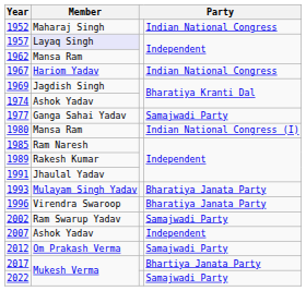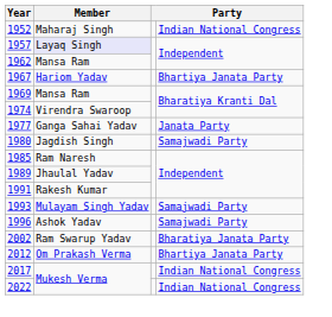1967 | column 4: Indian National Congress -> Bhartiya Janata Party
1969 | Member: Jagdish Singh -> Mansa Ram
1974 | Member: Ashok Yadav -> Virendra Swaroop
1977 | column 4: Samajwadi Party -> Janata Party
1980 | Member: Mansa Ram -> Jagdish Singh
1980 | column 4: Indian National Congress (I) -> Samajwadi Party
1989 | Member: Rakesh Kumar -> Jhaulal Yadav
1991 | Member: Jhaulal Yadav -> Rakesh Kumar
1993 | column 4: Bharatiya Janata Party -> Samajwadi Party
1996 | Member: Virendra Swaroop -> Ashok Yadav
1996 | column 4: Bharatiya Janata Party -> Samajwadi Party
2002 | column 4: Samajwadi Party -> Bharatiya Janata Party
- row: 2007 | Ashok Yadav | Independent
2012 | column 4: Samajwadi Party -> Bhartiya Janata Party
2017 | column 4: Bhartiya Janata Party -> Indian National Congress
2022 | column 4: Samajwadi Party -> Indian National Congress
